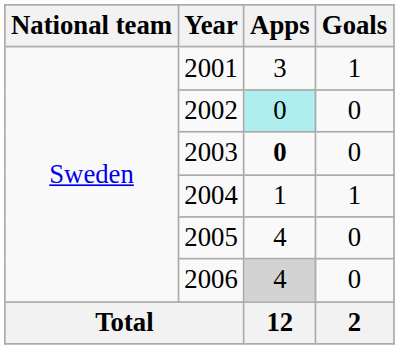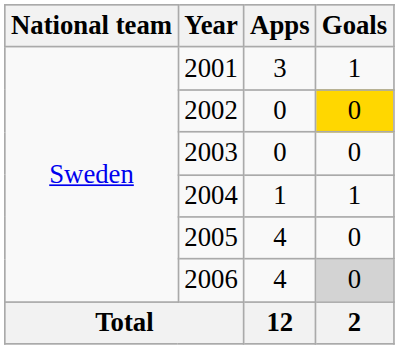2002 | Apps: paleturquoise background -> no background
2002 | Goals: no background -> gold background
2003 | Apps: bold -> normal
2006 | Apps: lightgrey background -> no background
2006 | Goals: no background -> lightgrey background
